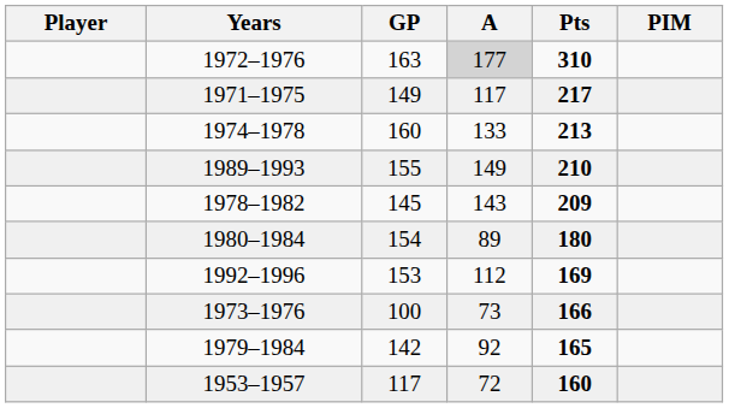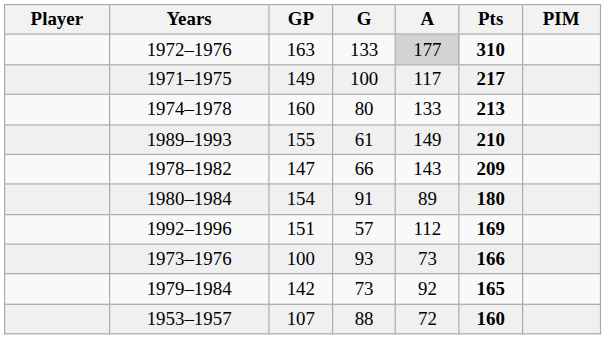+ column: G | 133 | 100 | 80 | 61 | 66 | 91 | 57 | 93 | 73 | 88
1978–1982 | GP: 145 -> 147
1992–1996 | GP: 153 -> 151
1953–1957 | GP: 117 -> 107
